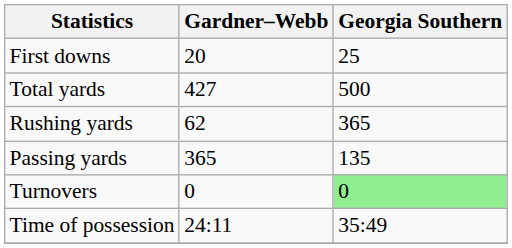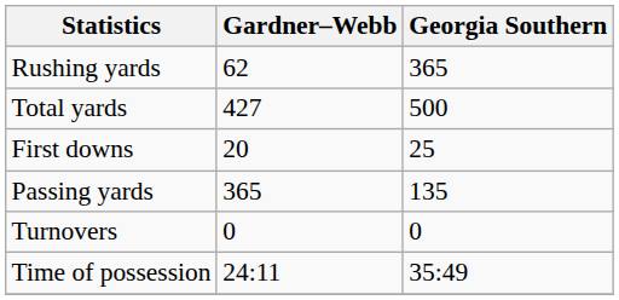rows swapped: First downs <-> Rushing yards
Turnovers | Georgia Southern: lightgreen background -> no background
